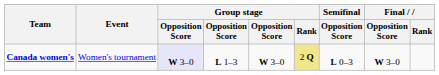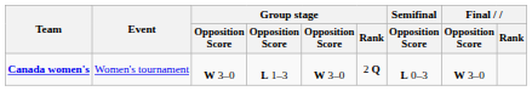Canada women's | column 3: lavender background -> no background
Canada women's | Group stage / Rank: khaki background -> no background
